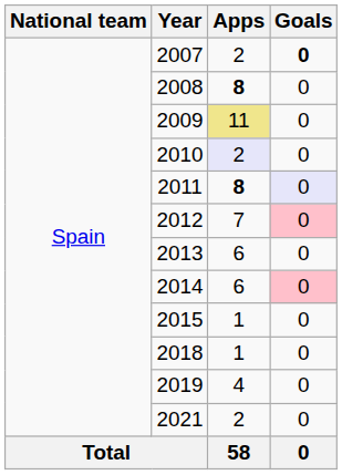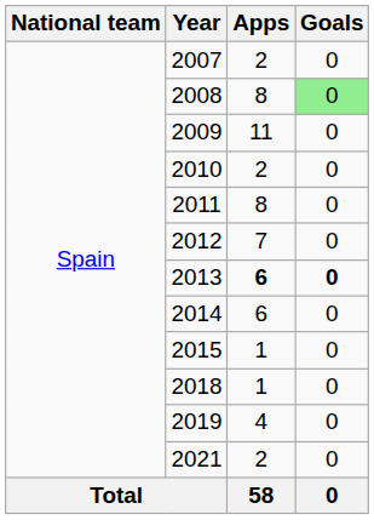2007 | Goals: bold -> normal
2008 | Apps: bold -> normal
2008 | Goals: no background -> lightgreen background
2009 | Apps: khaki background -> no background
2010 | Apps: lavender background -> no background
2011 | Apps: bold -> normal
2011 | Goals: lavender background -> no background
2012 | Goals: pink background -> no background
2013 | Apps: normal -> bold
2013 | Goals: normal -> bold
2014 | Goals: pink background -> no background
